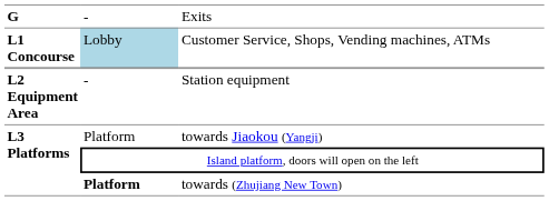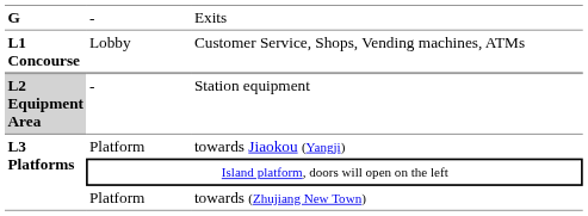Customer Service, Shops, Vending machines, ATMs | column 2: lightblue background -> no background
Station equipment | column 1: no background -> lightgrey background
towards (Zhujiang New Town) | column 2: bold -> normal
